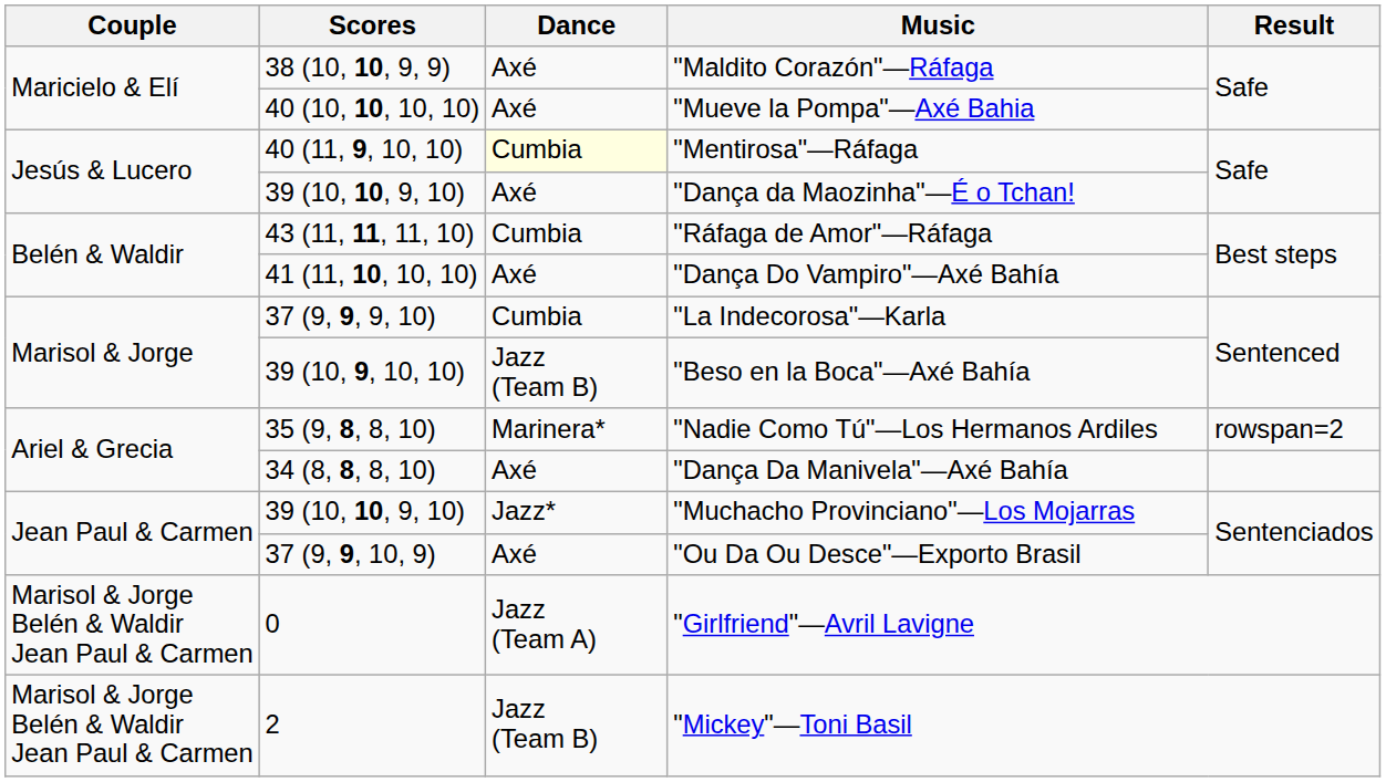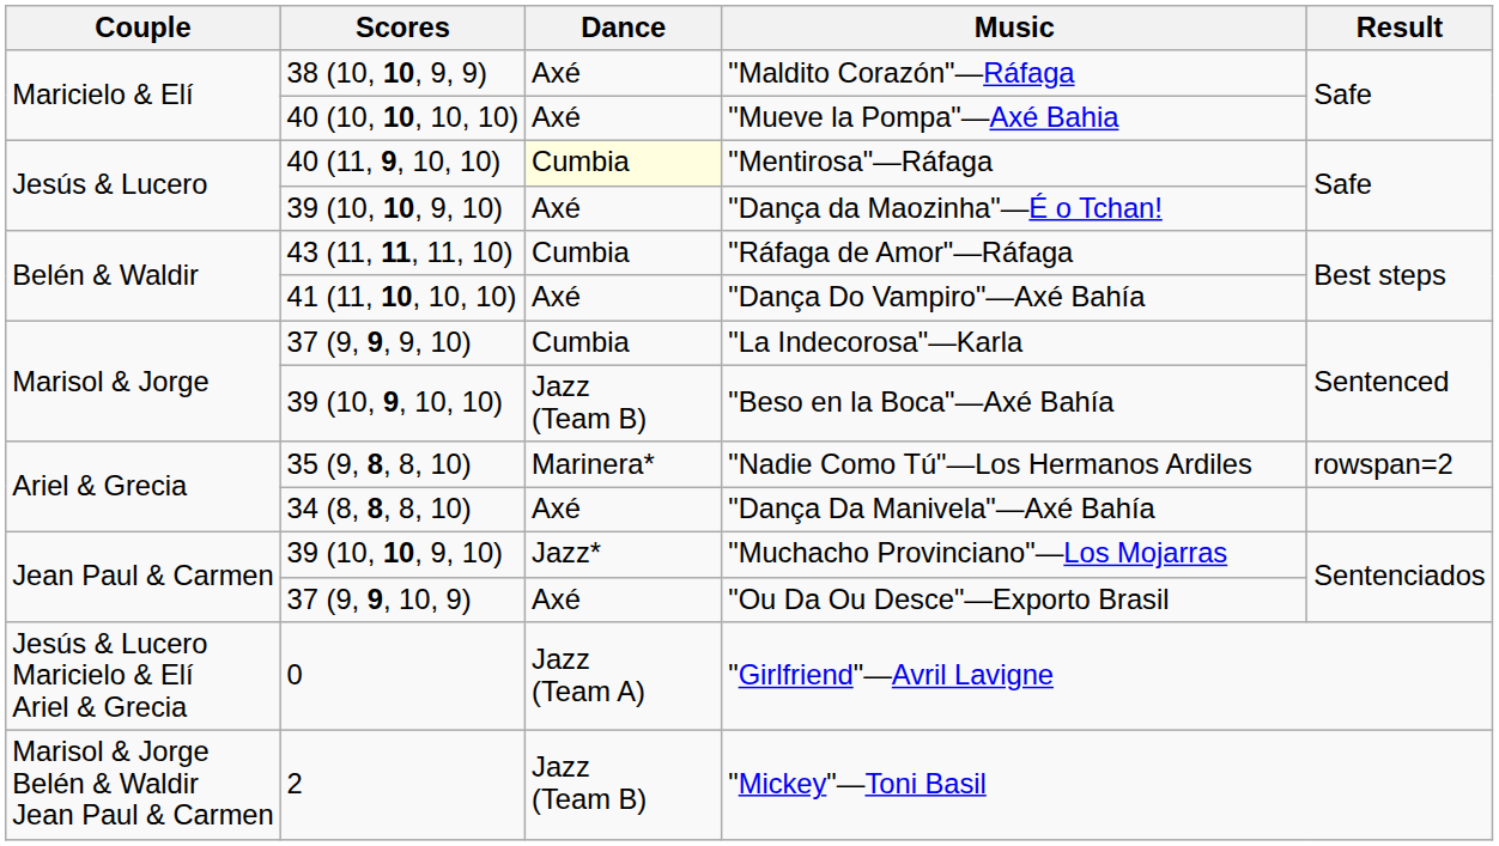"Girlfriend"—Avril Lavigne | Couple: Marisol & Jorge Belén & Waldir Jean Paul & Carmen -> Jesús & Lucero Maricielo & Elí Ariel & Grecia
